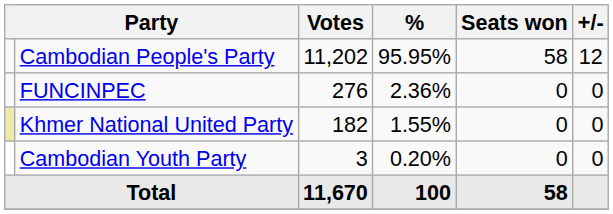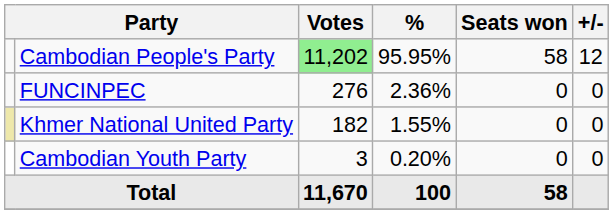Cambodian People's Party | Votes: no background -> lightgreen background
